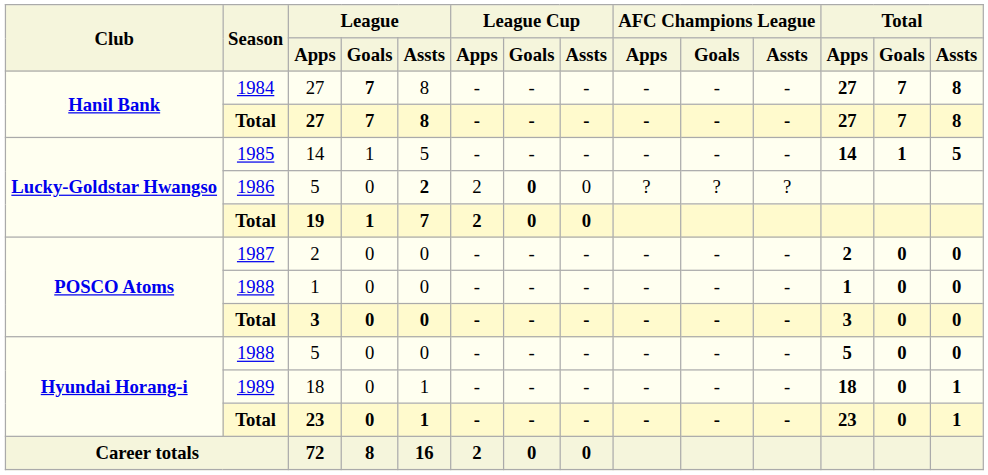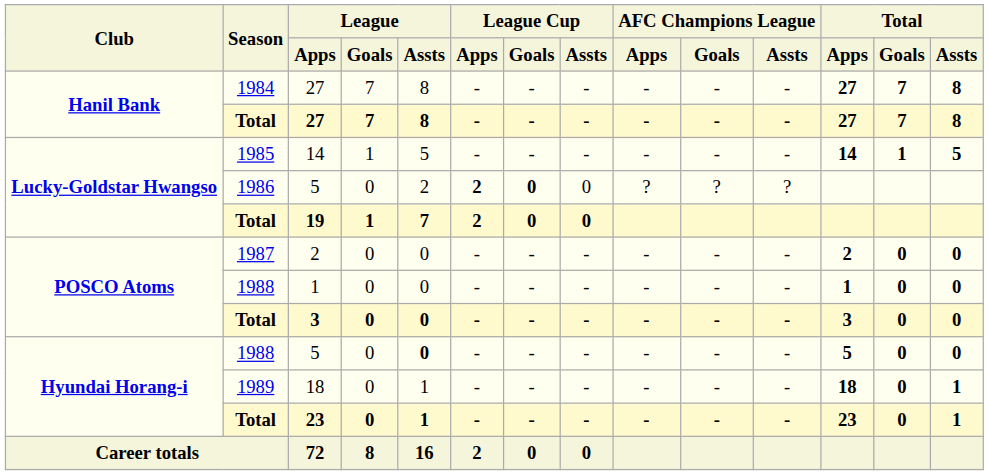1984 | League / Goals: bold -> normal
1986 | League / Assts: bold -> normal
1986 | League Cup / Apps: normal -> bold
1988 / 5 | League / Assts: normal -> bold
